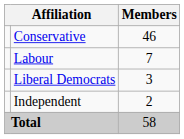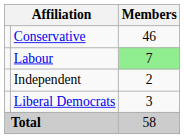Labour | Members: no background -> lightgreen background
rows swapped: Liberal Democrats <-> Independent
